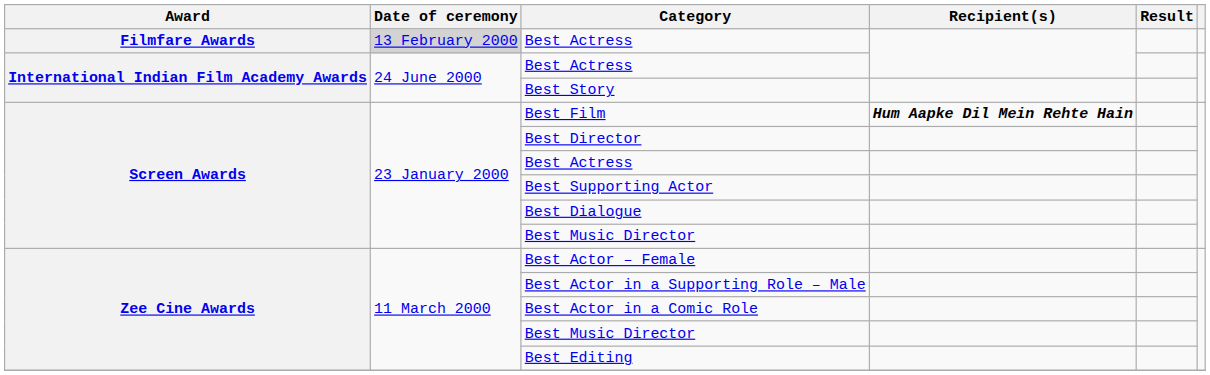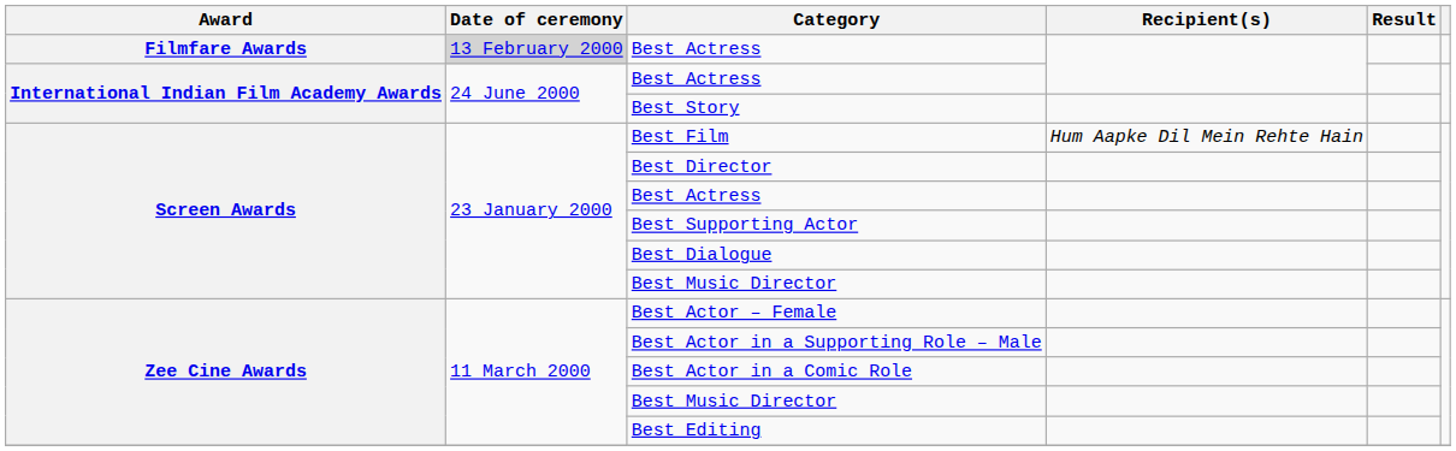Best Film | Recipient(s): bold -> normal
